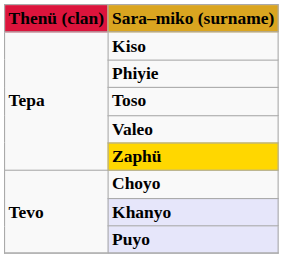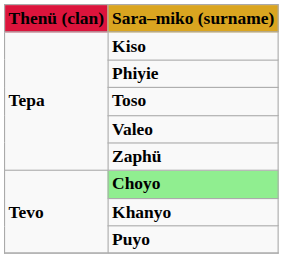Zaphü | Sara–miko (surname): gold background -> no background
Choyo | Sara–miko (surname): no background -> lightgreen background
Khanyo | Sara–miko (surname): lavender background -> no background
Puyo | Sara–miko (surname): lavender background -> no background
